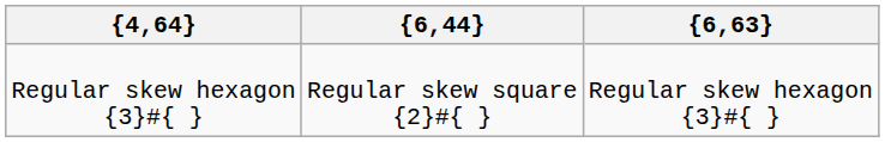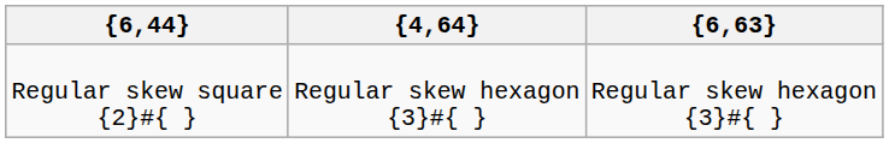columns swapped: {4,64} <-> {6,44}
